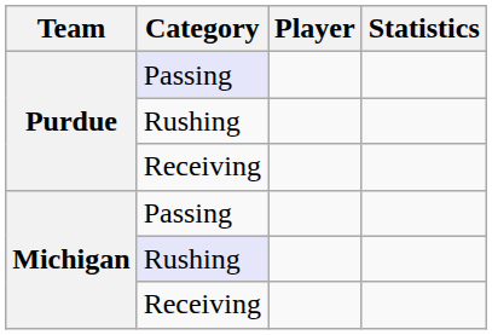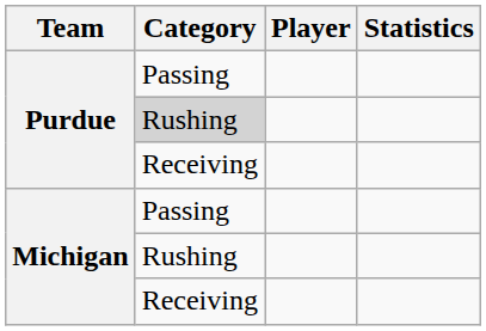Purdue / Passing | Category: lavender background -> no background
Purdue / Rushing | Category: no background -> lightgrey background
Michigan / Rushing | Category: lavender background -> no background
